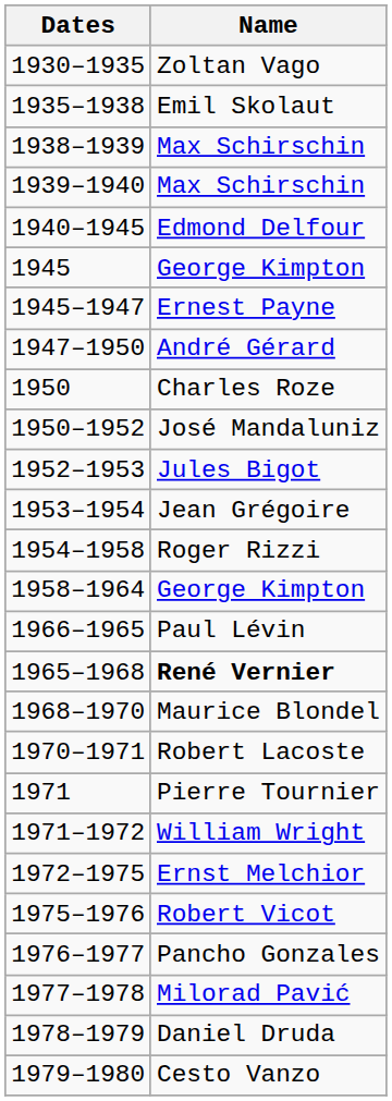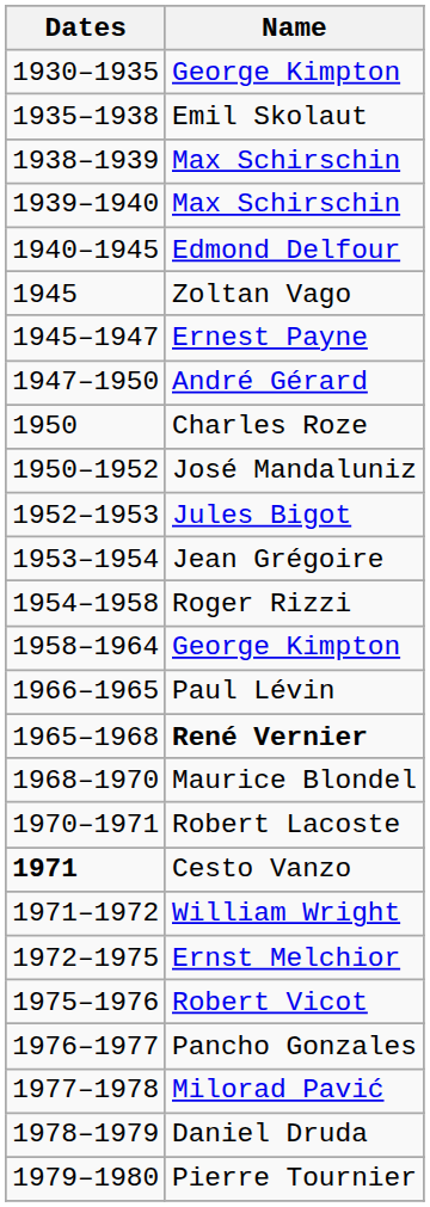row 2 | Name: Zoltan Vago -> George Kimpton
row 7 | Name: George Kimpton -> Zoltan Vago
row 20 | Dates: normal -> bold
row 20 | Name: Pierre Tournier -> Cesto Vanzo
row 27 | Name: Cesto Vanzo -> Pierre Tournier
